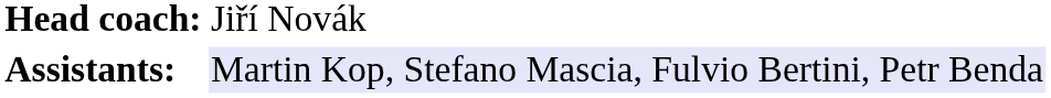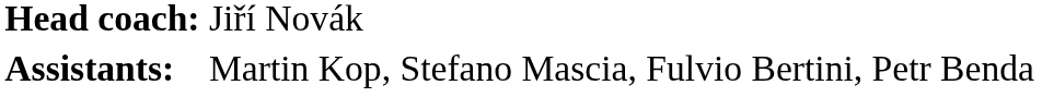Assistants: | column 2: lavender background -> no background
